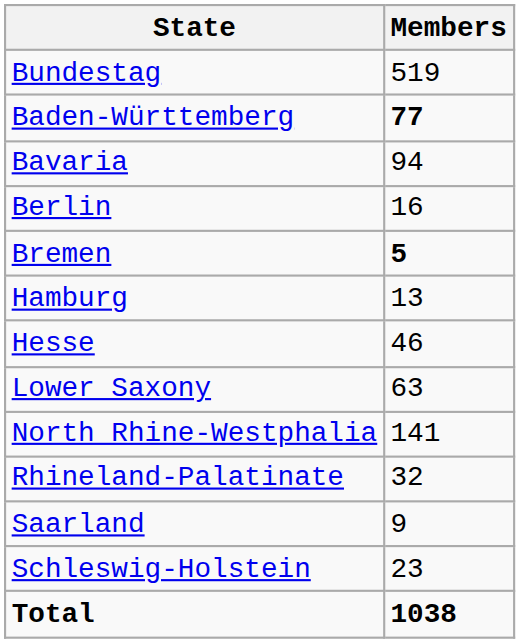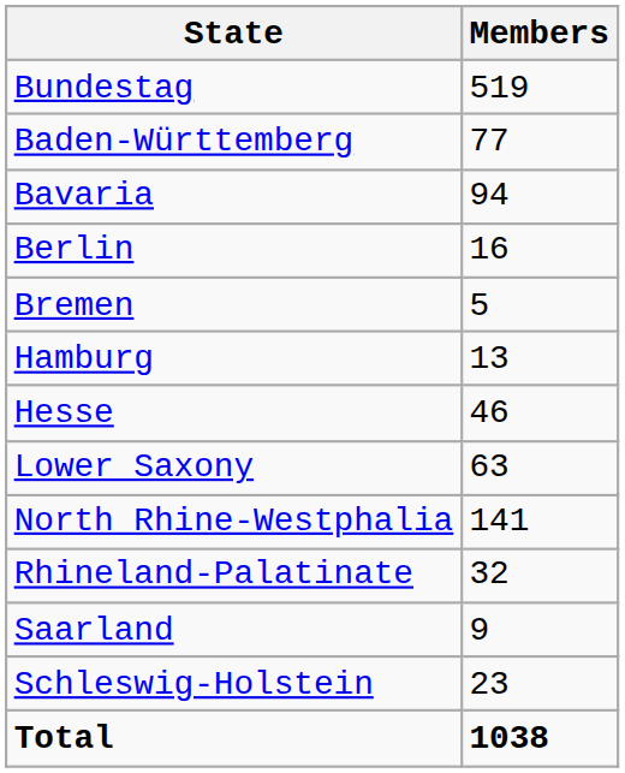Baden-Württemberg | Members: bold -> normal
Bremen | Members: bold -> normal
